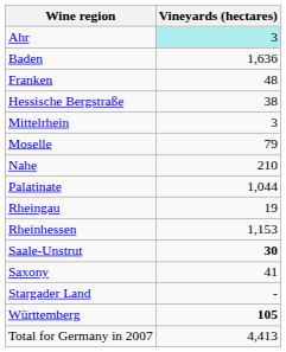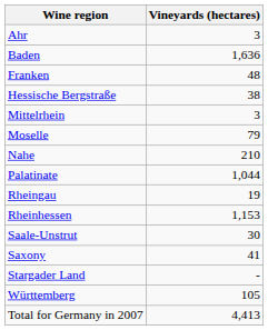Ahr | Vineyards (hectares): paleturquoise background -> no background
Saale-Unstrut | Vineyards (hectares): bold -> normal
Württemberg | Vineyards (hectares): bold -> normal
